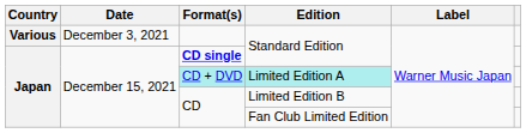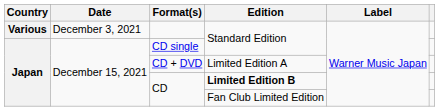CD single | Format(s): bold -> normal
CD + DVD | Format(s): paleturquoise background -> no background
CD + DVD | Edition: paleturquoise background -> no background
CD / Limited Edition B | Edition: normal -> bold
